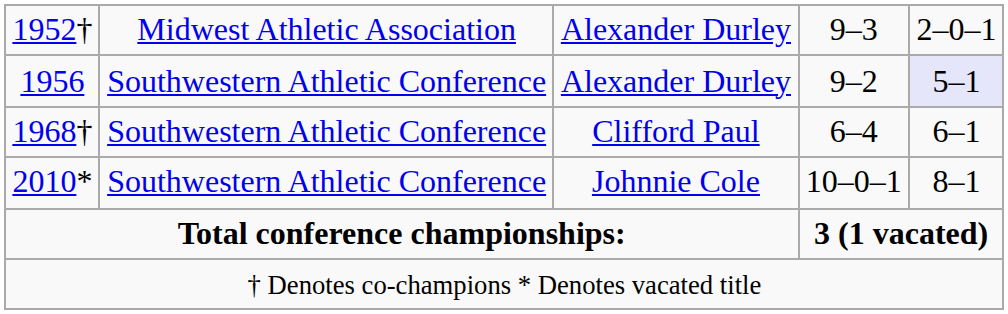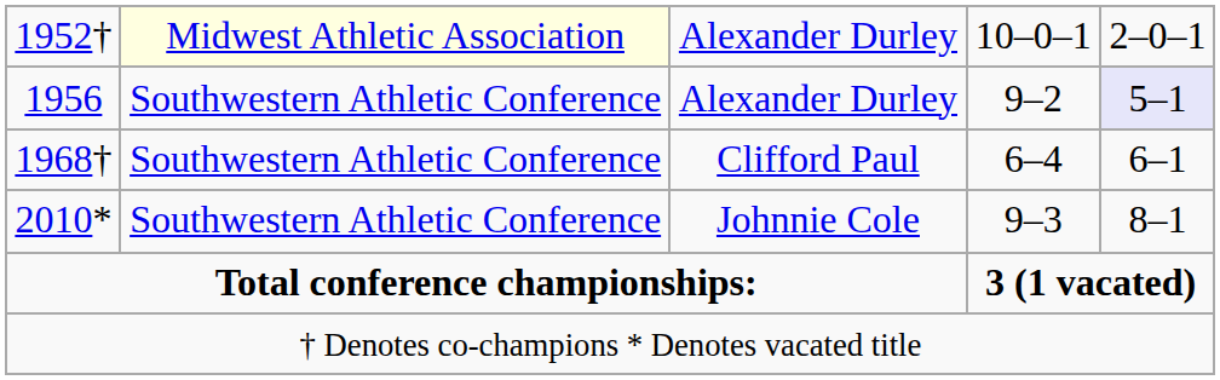1952† | column 2: no background -> lightyellow background
1952† | column 4: 9–3 -> 10–0–1
2010* | column 4: 10–0–1 -> 9–3
